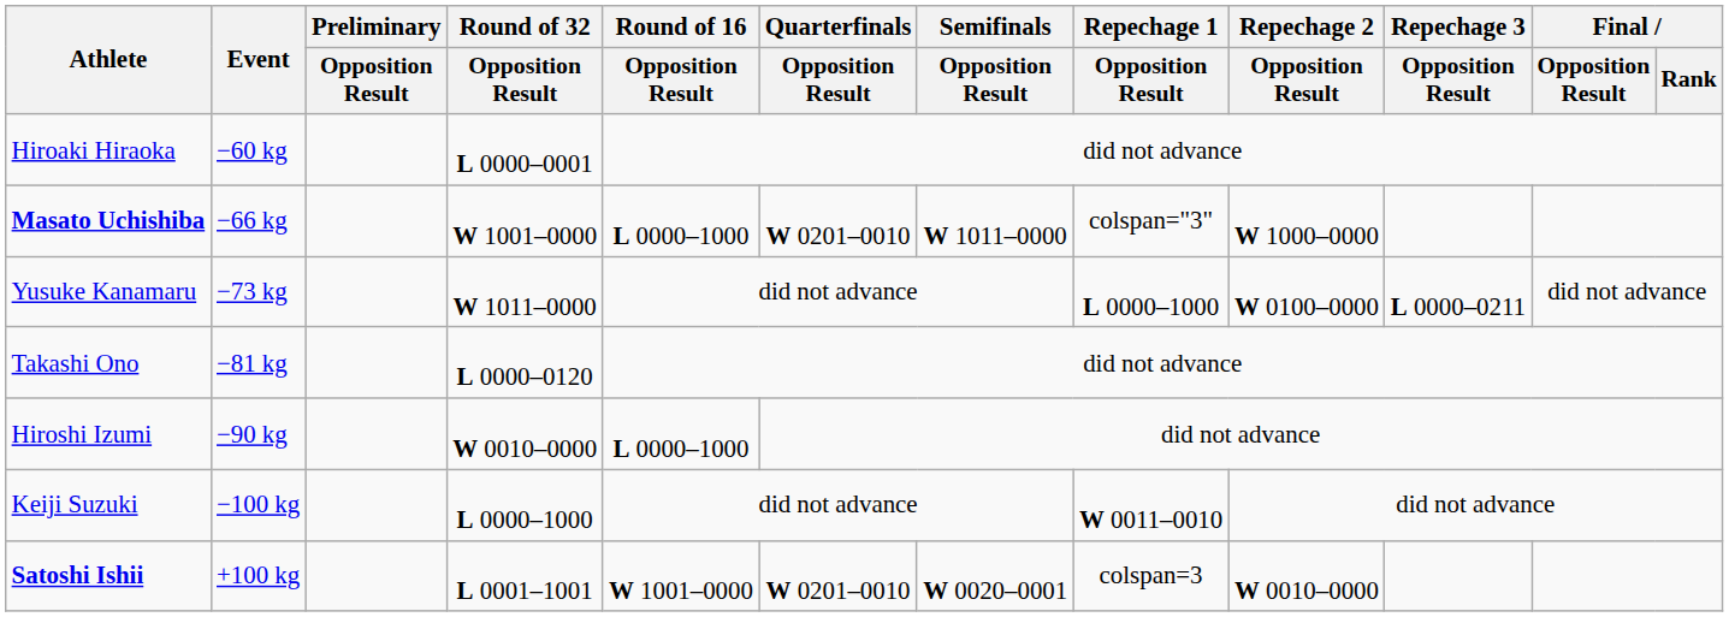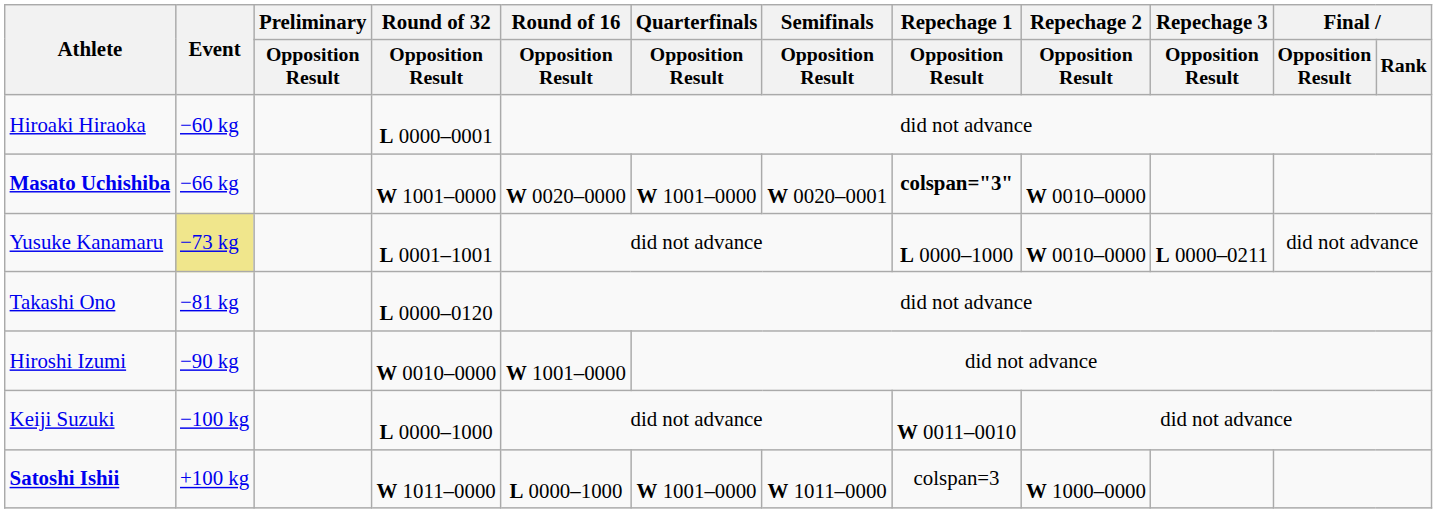Masato Uchishiba | Round of 16 / Opposition Result: L 0000–1000 -> W 0020–0000
Masato Uchishiba | Quarterfinals / Opposition Result: W 0201–0010 -> W 1001–0000
Masato Uchishiba | Semifinals / Opposition Result: W 1011–0000 -> W 0020–0001
Masato Uchishiba | Repechage 1 / Opposition Result: normal -> bold
Masato Uchishiba | Repechage 2 / Opposition Result: W 1000–0000 -> W 0010–0000
Yusuke Kanamaru | Event: no background -> khaki background
Yusuke Kanamaru | Round of 32 / Opposition Result: W 1011–0000 -> L 0001–1001
Yusuke Kanamaru | Repechage 2 / Opposition Result: W 0100–0000 -> W 0010–0000
Hiroshi Izumi | Round of 16 / Opposition Result: L 0000–1000 -> W 1001–0000
Satoshi Ishii | Round of 32 / Opposition Result: L 0001–1001 -> W 1011–0000
Satoshi Ishii | Round of 16 / Opposition Result: W 1001–0000 -> L 0000–1000
Satoshi Ishii | Quarterfinals / Opposition Result: W 0201–0010 -> W 1001–0000
Satoshi Ishii | Semifinals / Opposition Result: W 0020–0001 -> W 1011–0000
Satoshi Ishii | Repechage 2 / Opposition Result: W 0010–0000 -> W 1000–0000
